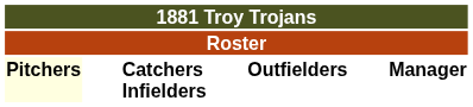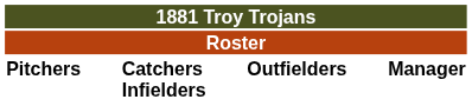Pitchers | column 1: lightyellow background -> no background
